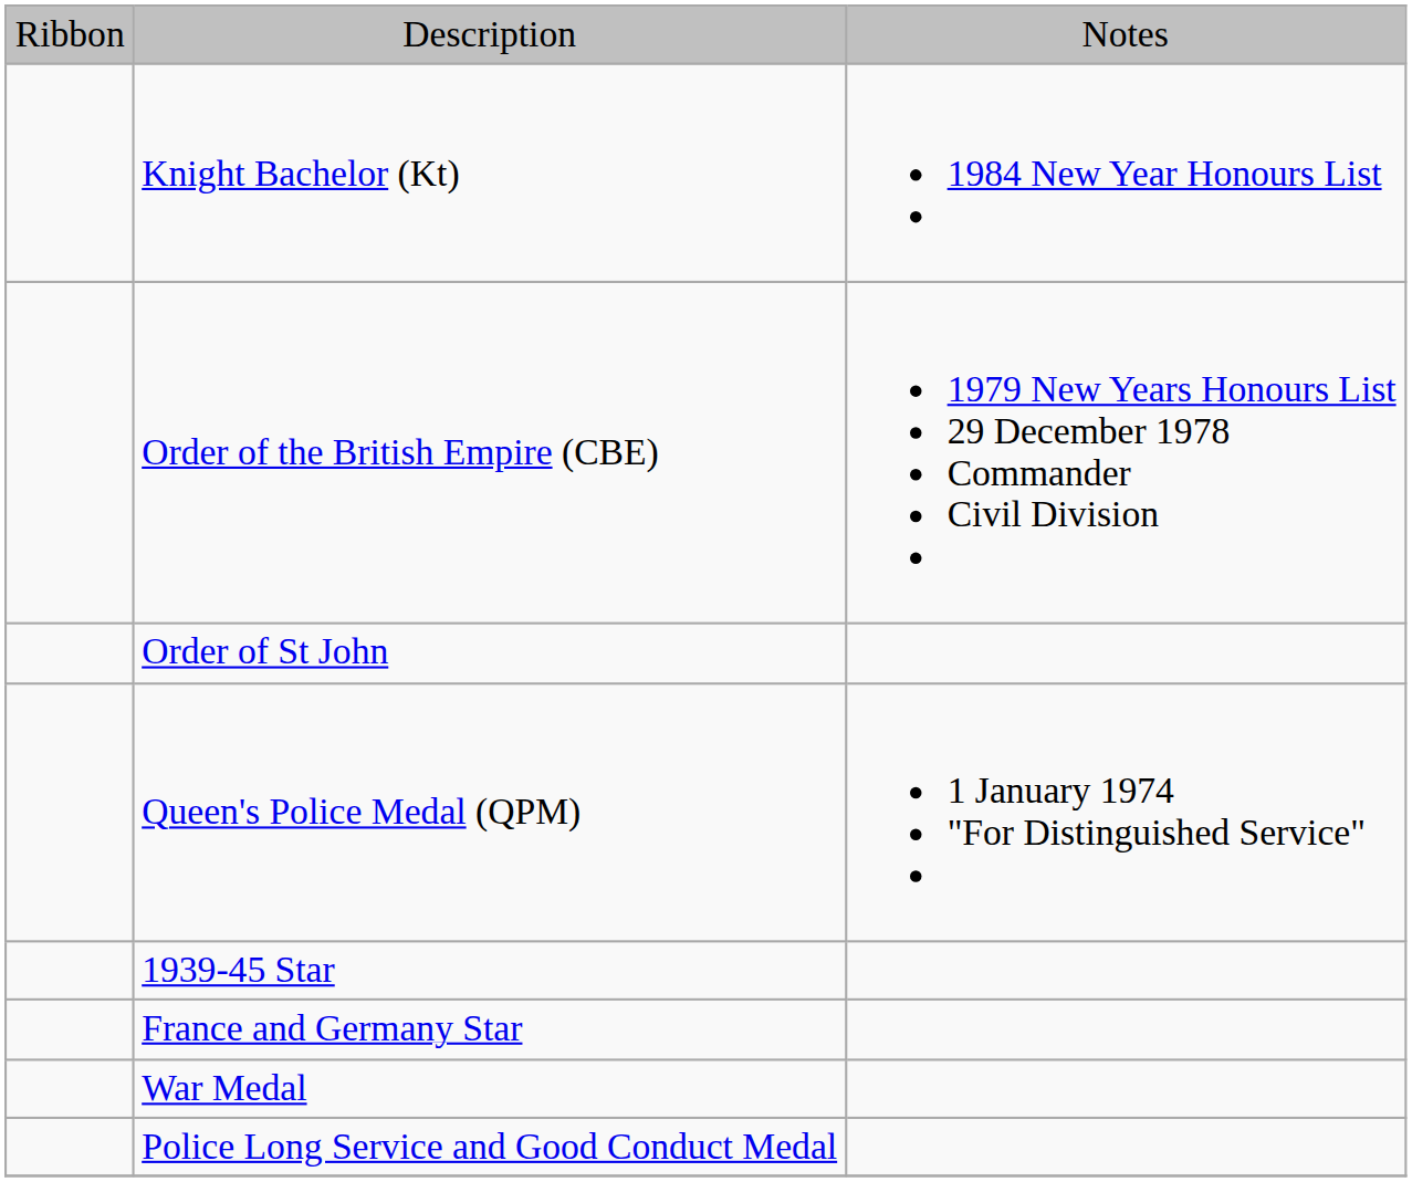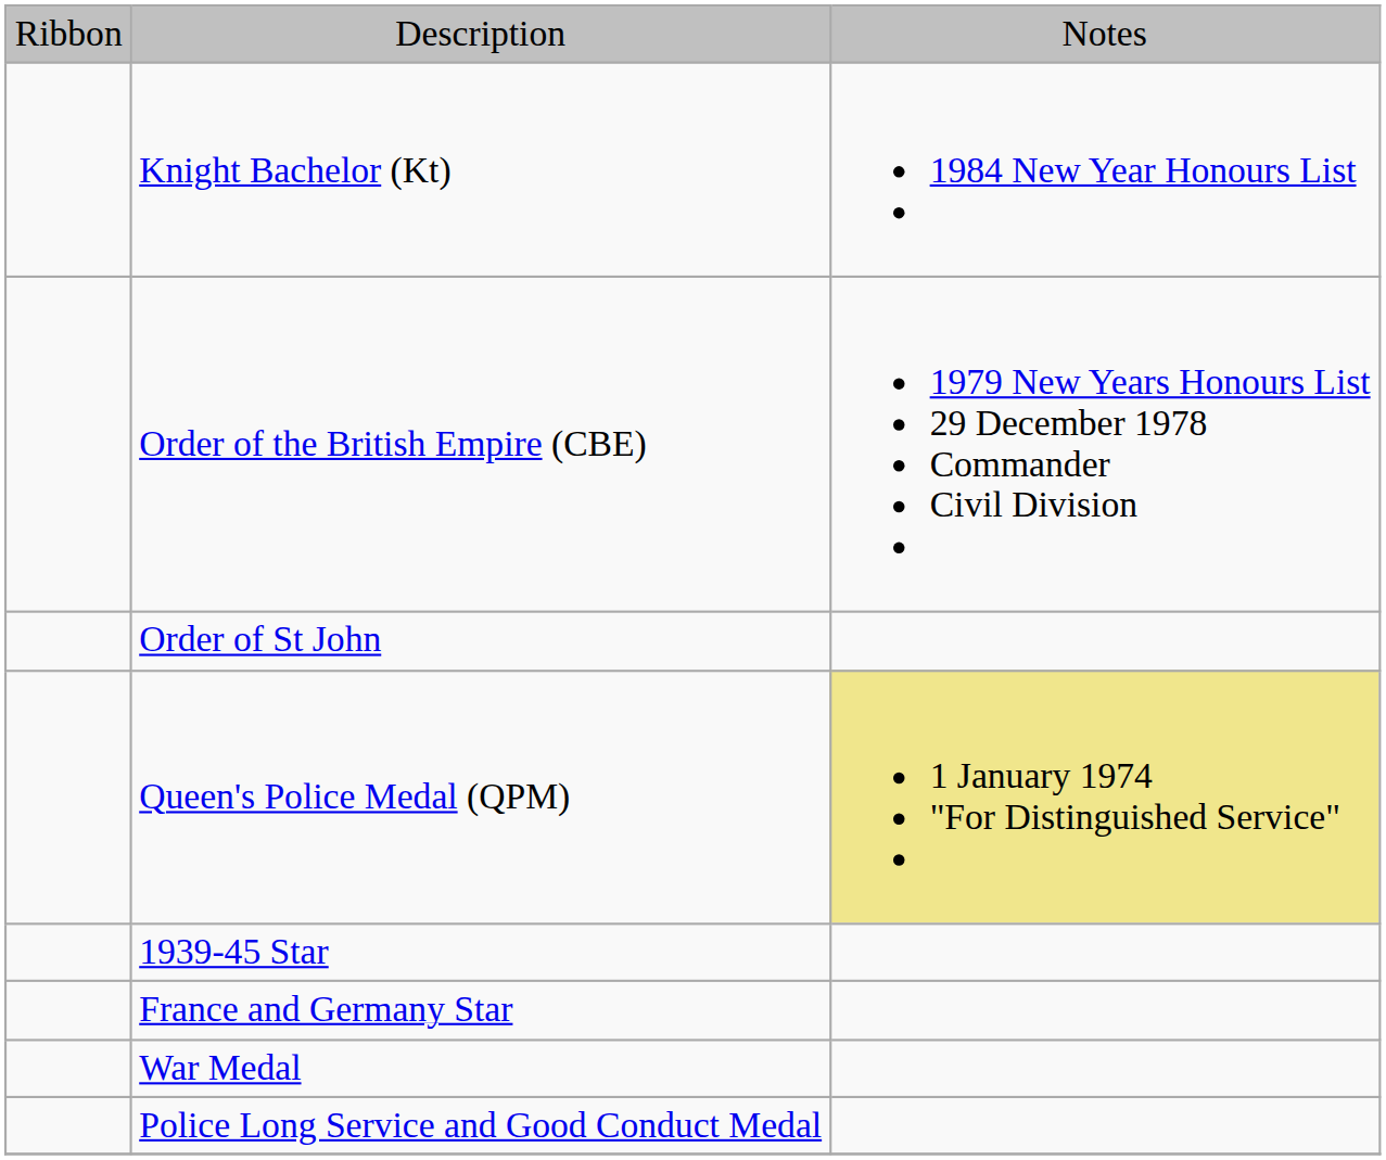Queen's Police Medal (QPM) | column 3: no background -> khaki background
